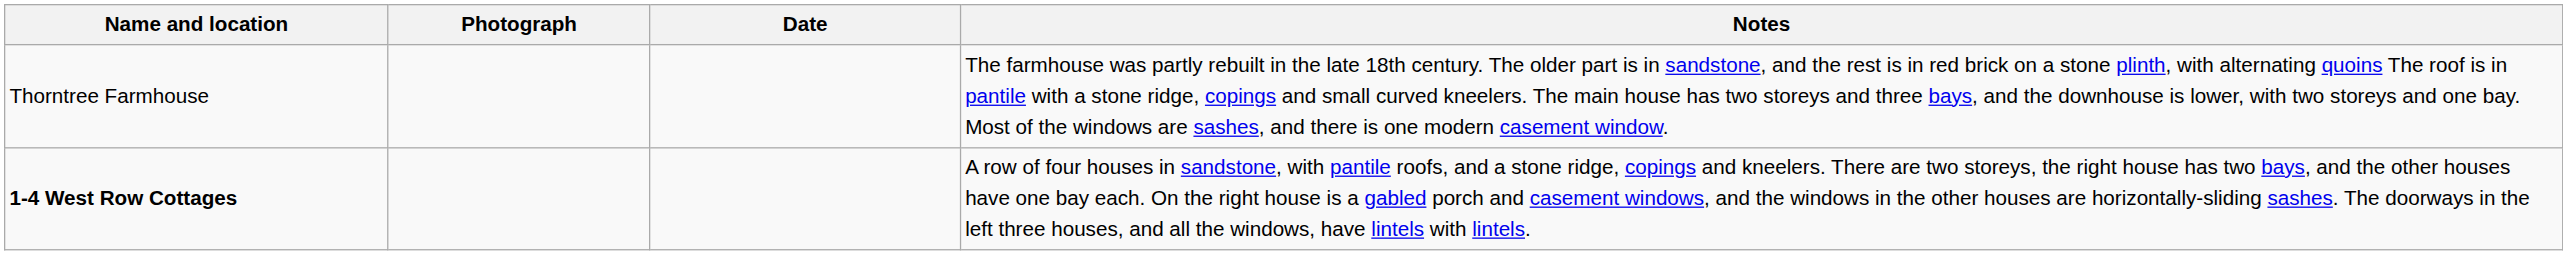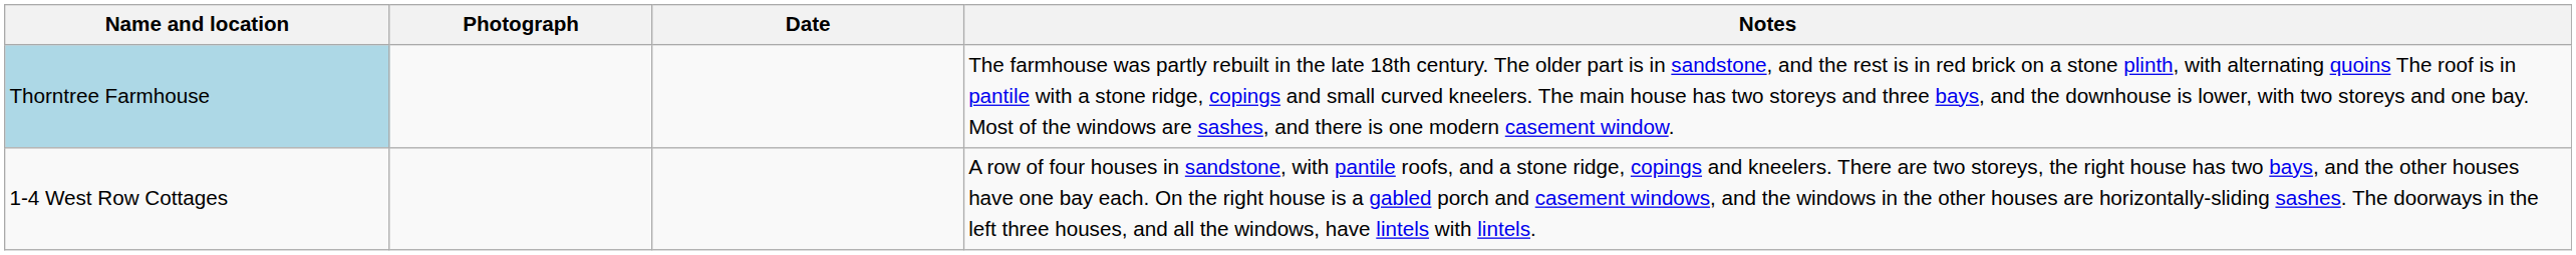Thorntree Farmhouse | Name and location: no background -> lightblue background
1-4 West Row Cottages | Name and location: bold -> normal
